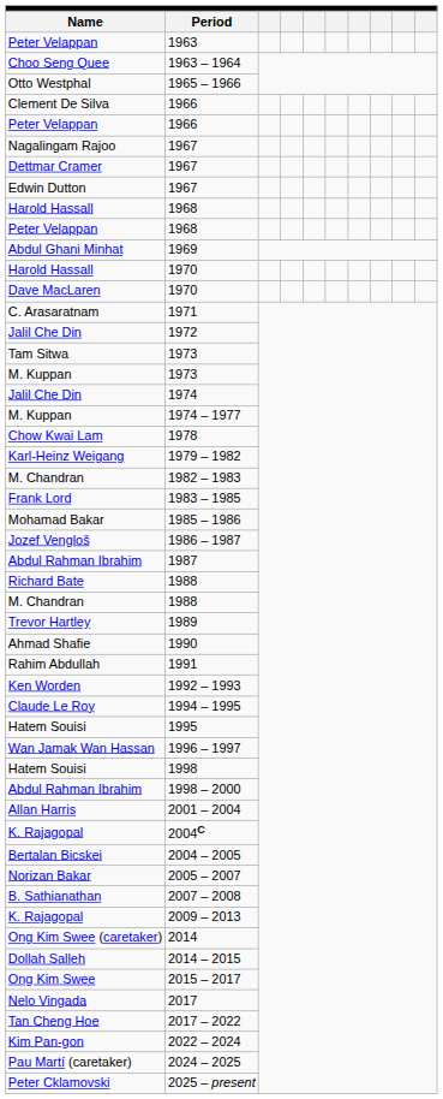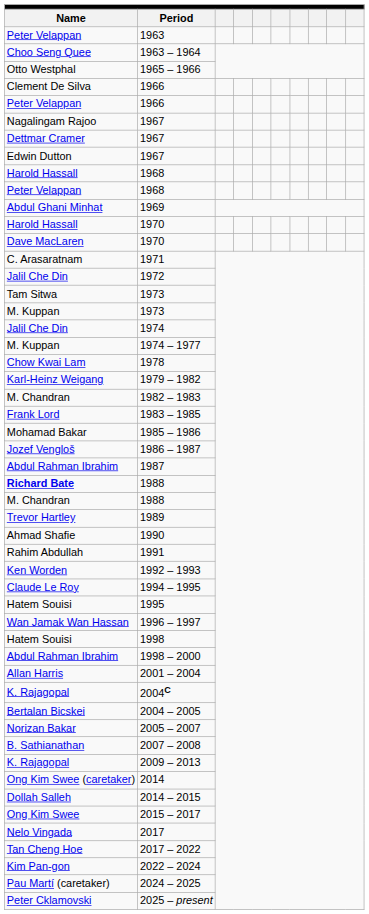Richard Bate / 1988 | Name: normal -> bold
